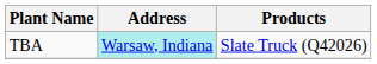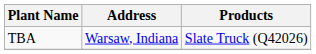TBA | Address: paleturquoise background -> no background
